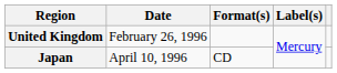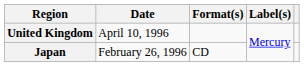United Kingdom | Date: February 26, 1996 -> April 10, 1996
Japan | Date: April 10, 1996 -> February 26, 1996
